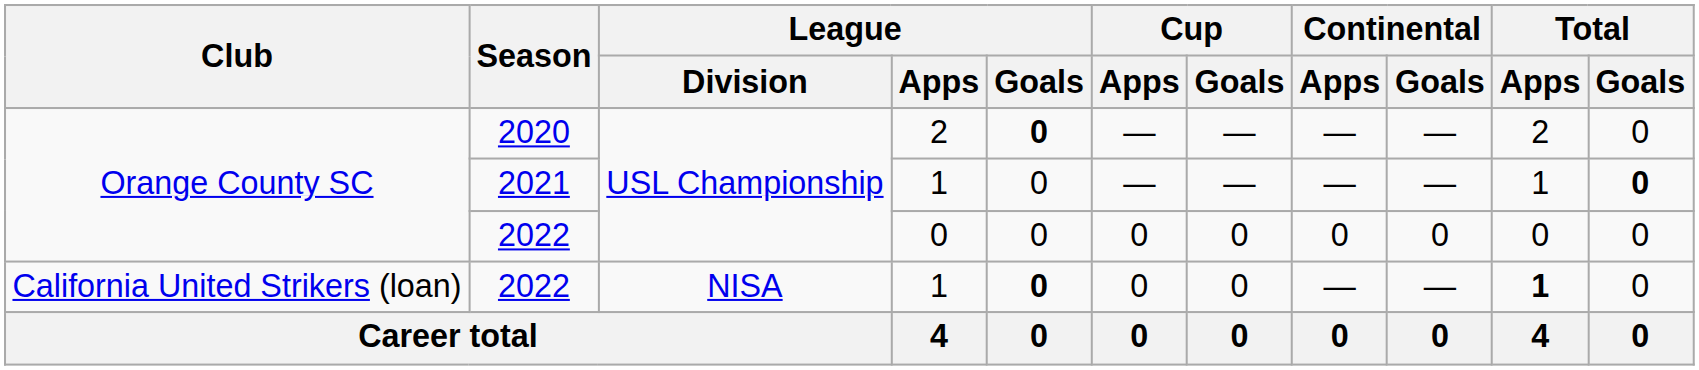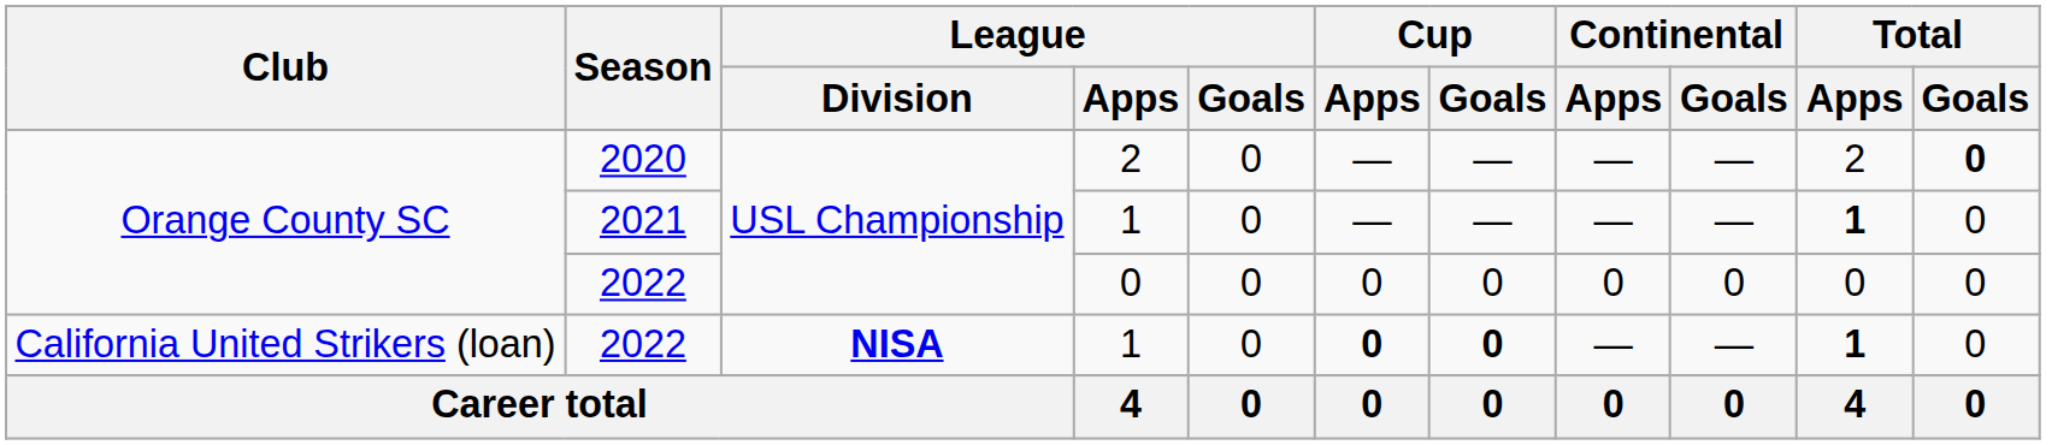2020 | League / Goals: bold -> normal
2020 | Total / Goals: normal -> bold
2021 | Total / Apps: normal -> bold
2021 | Total / Goals: bold -> normal
2022 / 1 | League / Division: normal -> bold
2022 / 1 | League / Goals: bold -> normal
2022 / 1 | Cup / Apps: normal -> bold
2022 / 1 | Cup / Goals: normal -> bold
